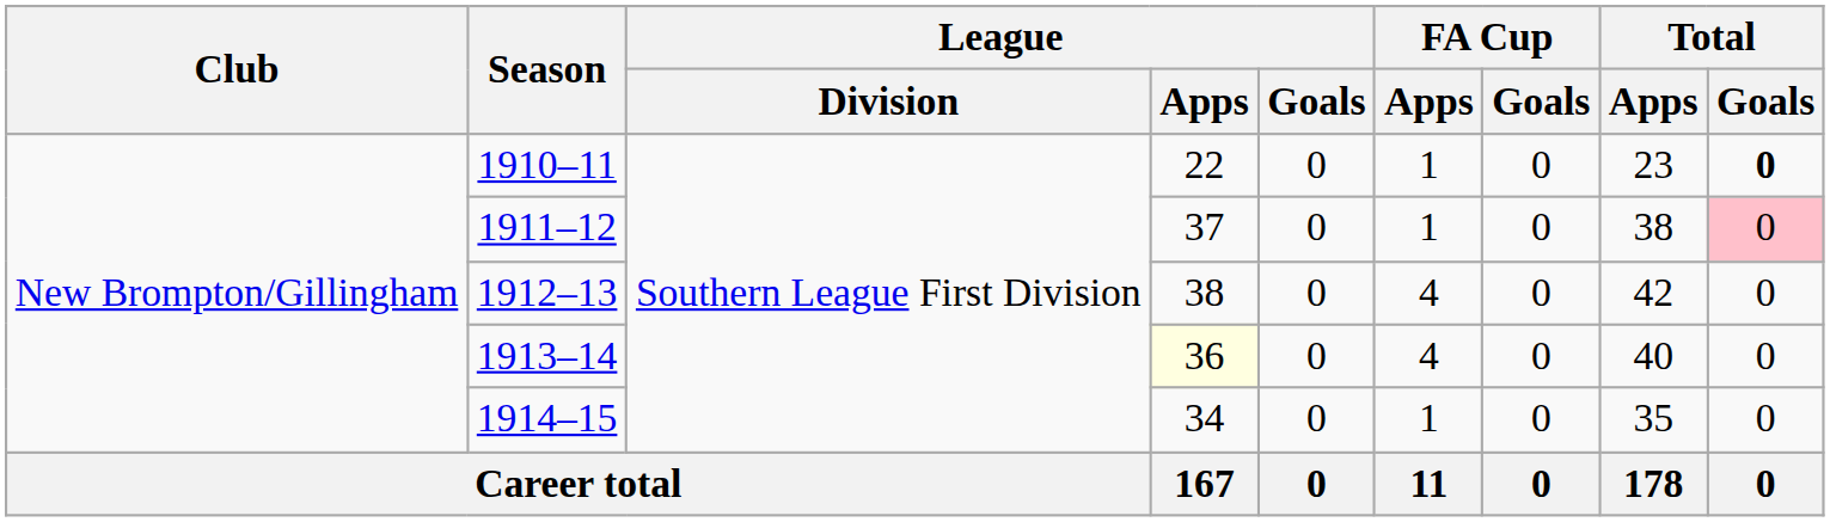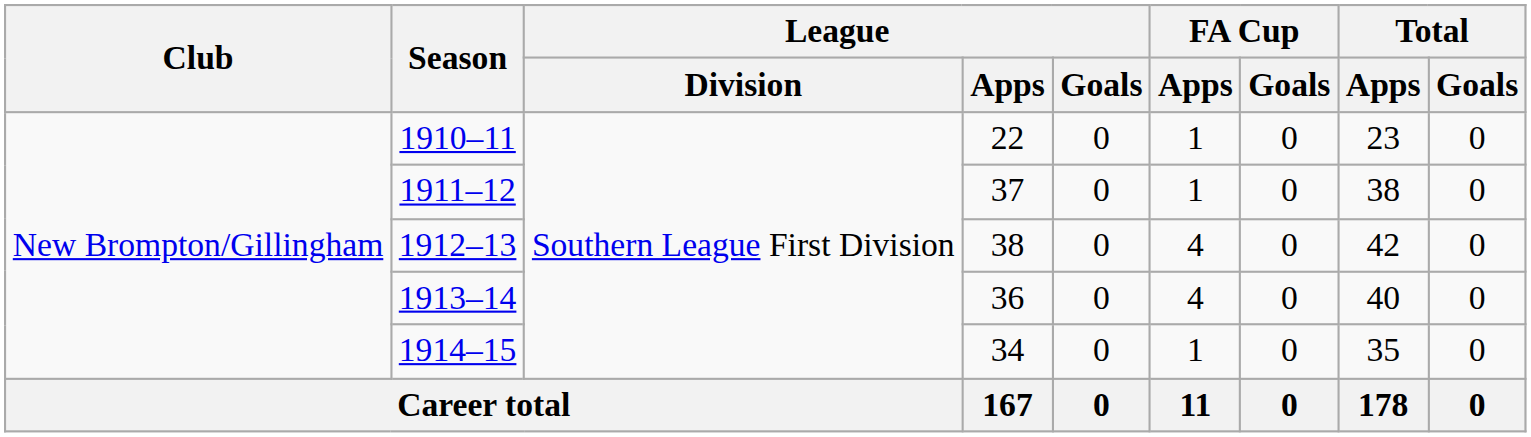1910–11 | Total / Goals: bold -> normal
1911–12 | Total / Goals: pink background -> no background
1913–14 | League / Apps: lightyellow background -> no background
